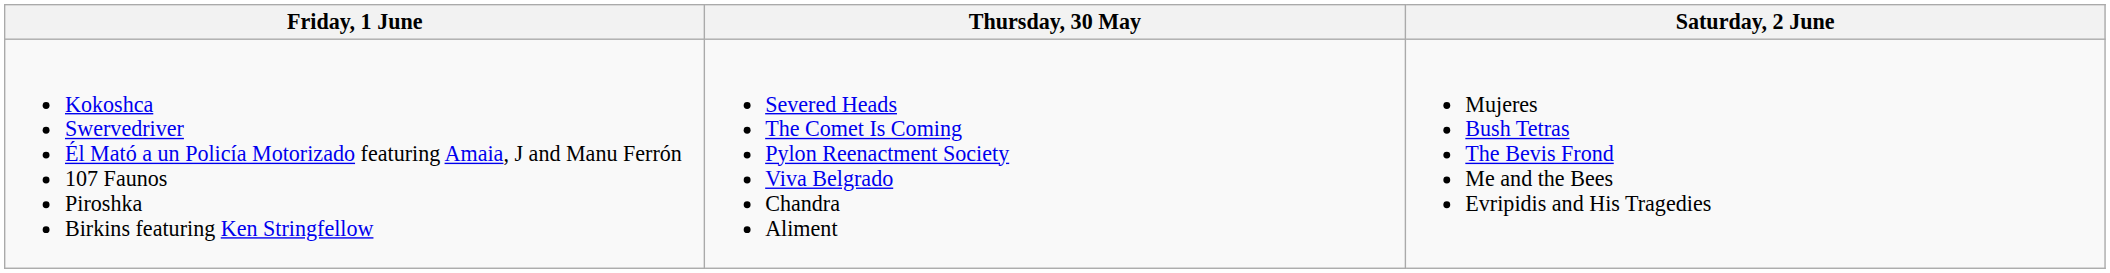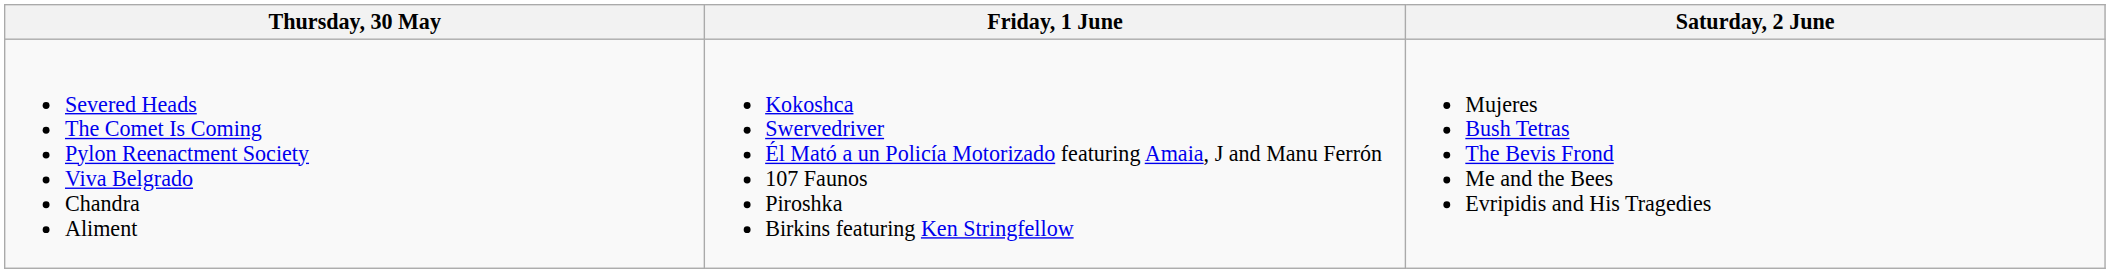columns swapped: Thursday, 30 May <-> Friday, 1 June
